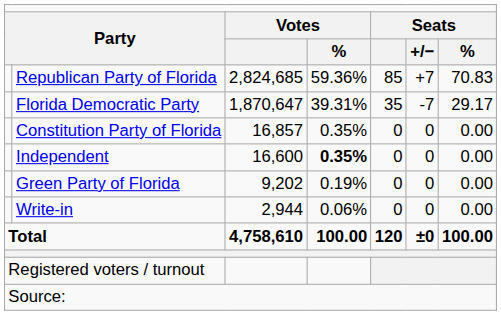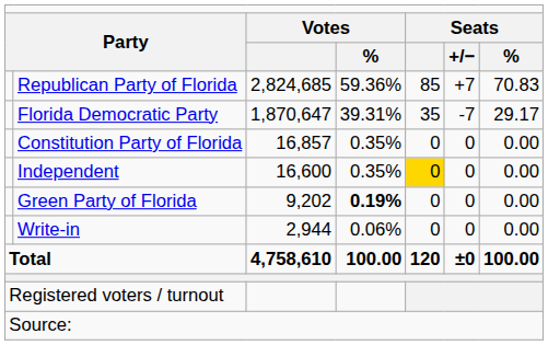Independent | column 4: bold -> normal
Independent | column 5: no background -> gold background
Green Party of Florida | column 4: normal -> bold
